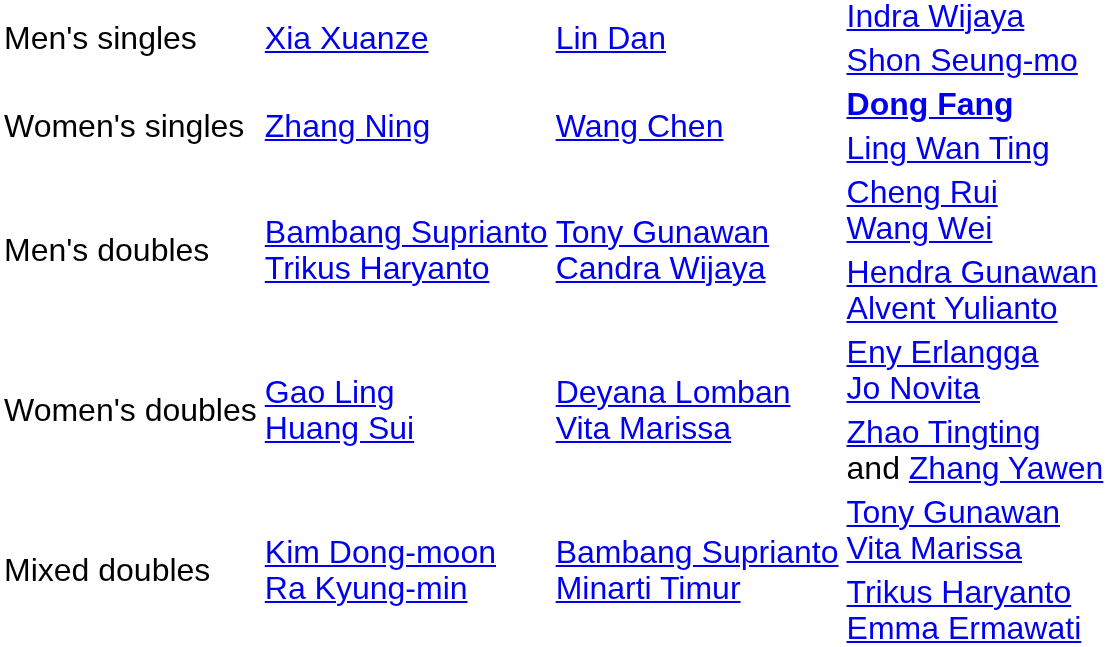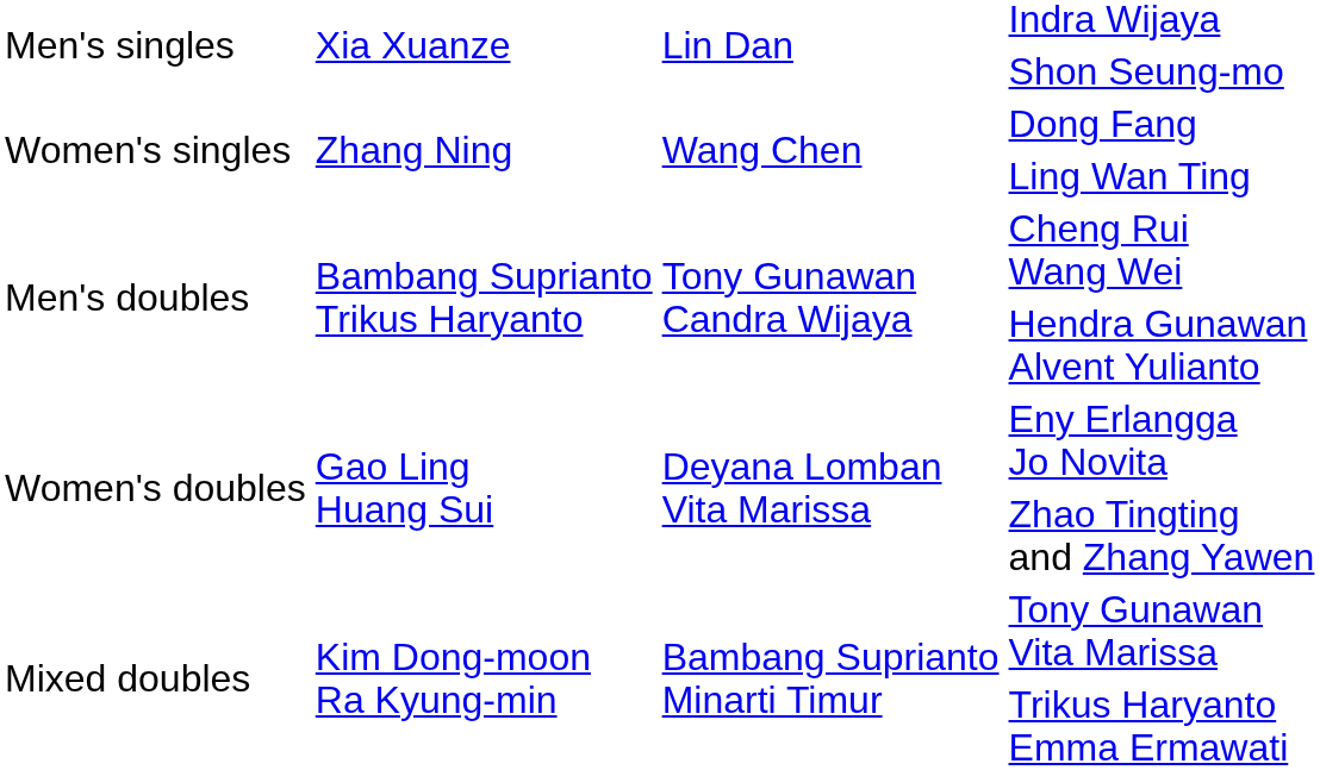Dong Fang | column 4: bold -> normal
